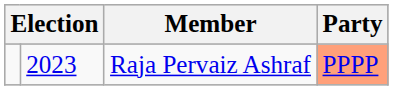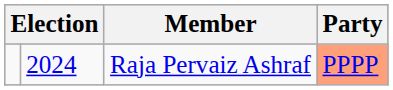Raja Pervaiz Ashraf | column 2: 2023 -> 2024
